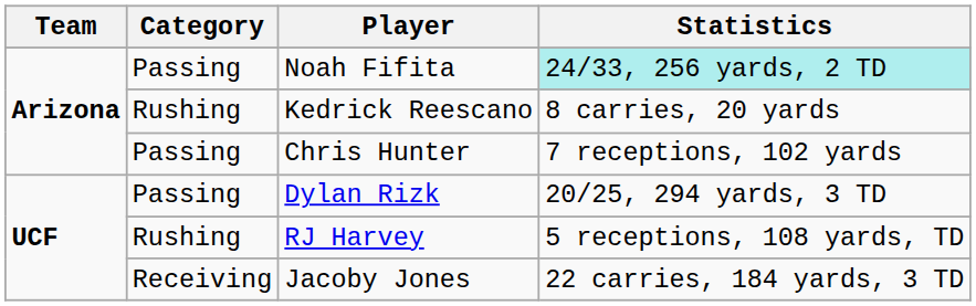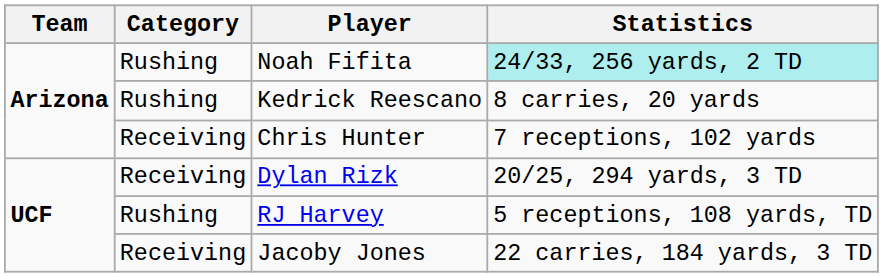Noah Fifita | Category: Passing -> Rushing
Chris Hunter | Category: Passing -> Receiving
Dylan Rizk | Category: Passing -> Receiving
